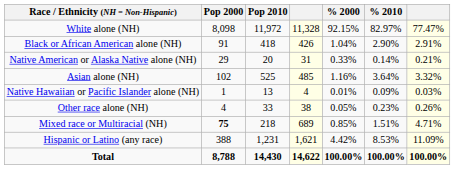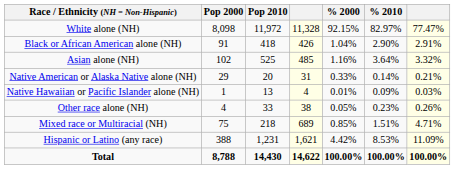rows swapped: Native American or Alaska Native alone (NH) <-> Asian alone (NH)
Mixed race or Multiracial (NH) | Pop 2000: bold -> normal
